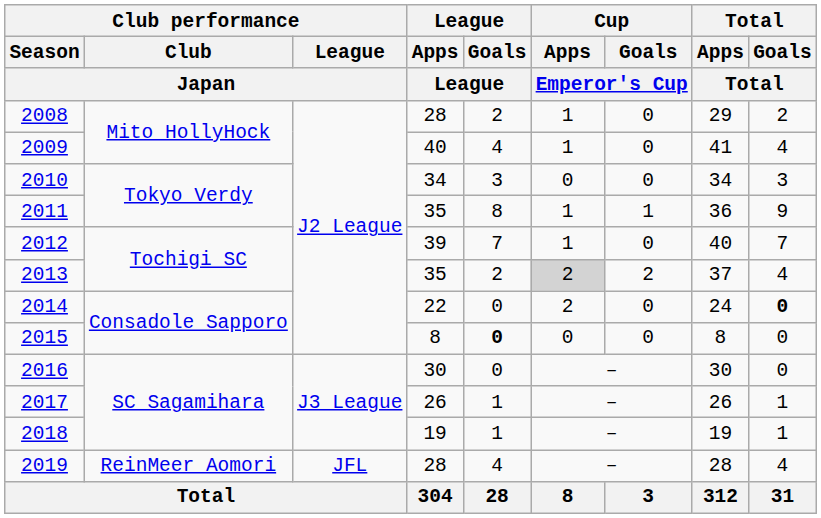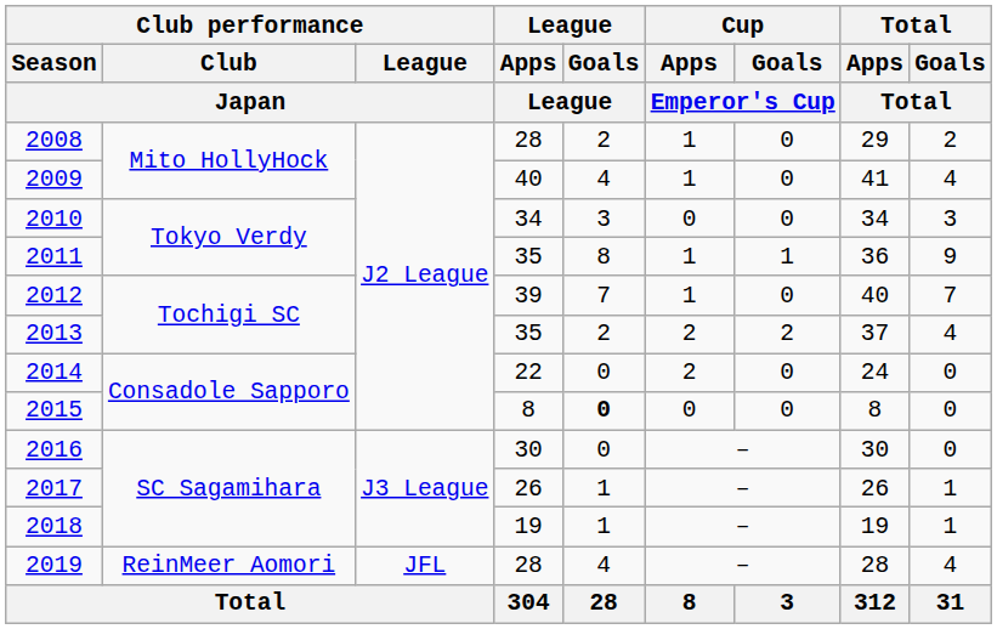2013 | Cup / Apps / Emperor's Cup: lightgrey background -> no background
2014 | Total / Goals / Total: bold -> normal
